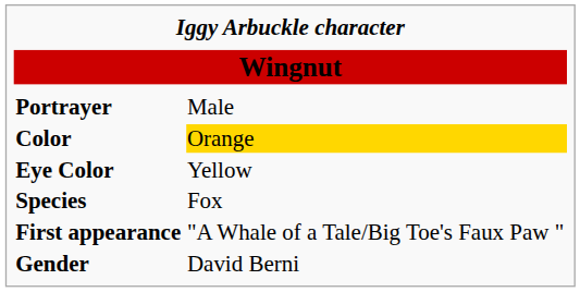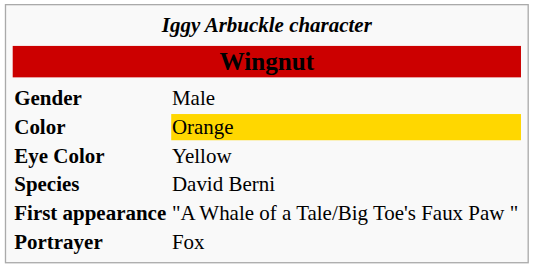row 3 | column 1: Portrayer -> Gender
row 6 | column 2: Fox -> David Berni
row 8 | column 1: Gender -> Portrayer
row 8 | column 2: David Berni -> Fox
